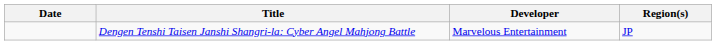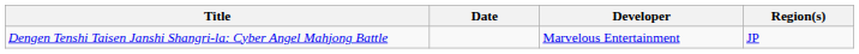columns swapped: Title <-> Date
